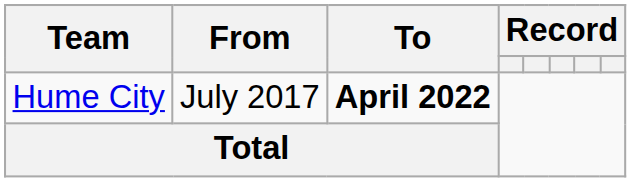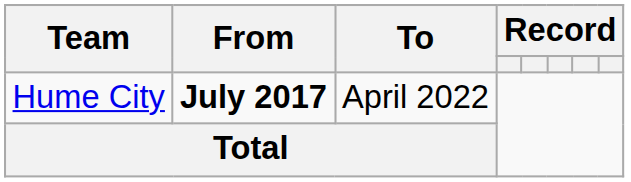Hume City | From: normal -> bold
Hume City | To: bold -> normal
